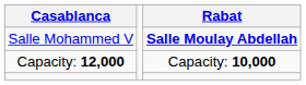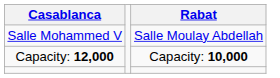Salle Mohammed V | Rabat: bold -> normal
